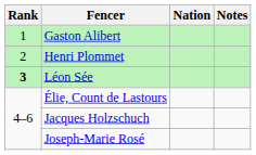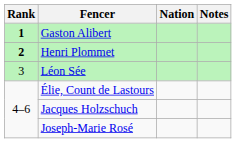Gaston Alibert | Rank: normal -> bold
Henri Plommet | Rank: normal -> bold
Léon Sée | Rank: bold -> normal
